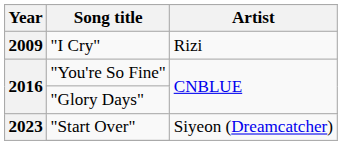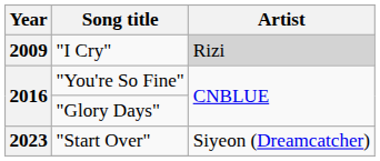"I Cry" | Artist: no background -> lightgrey background
